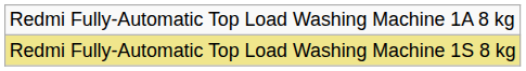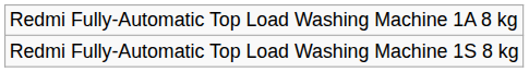row 2 | column 1: khaki background -> no background
